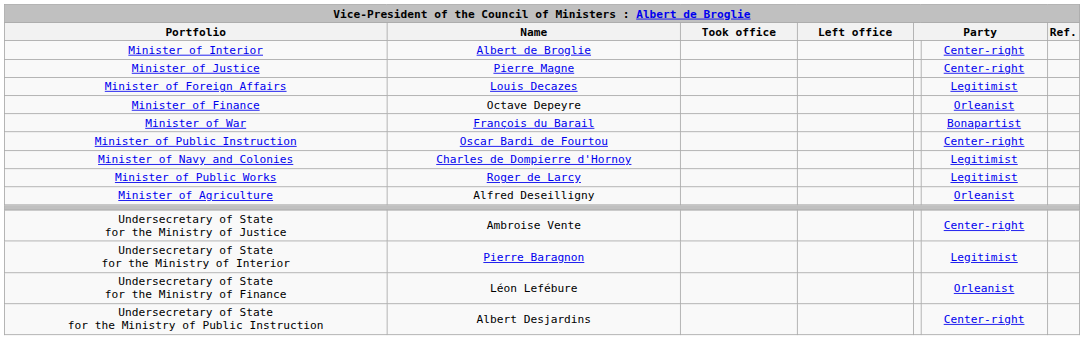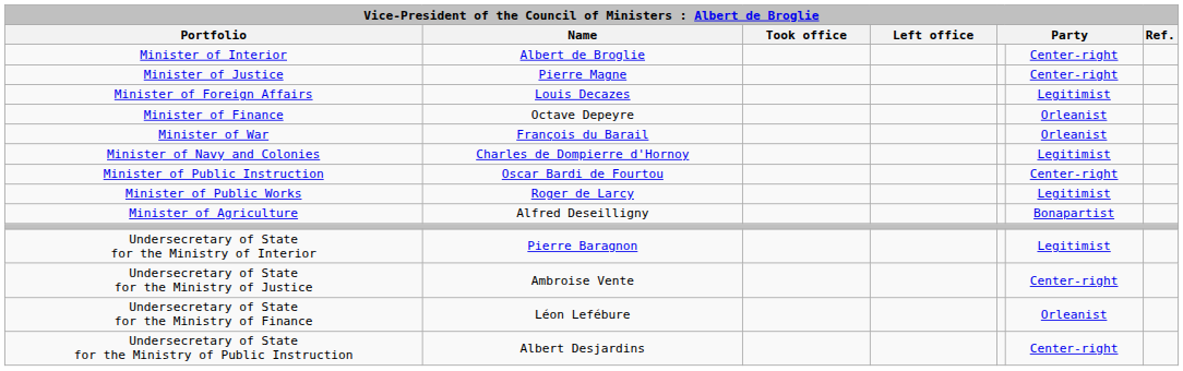Minister of War | column 6: Bonapartist -> Orleanist
rows swapped: Minister of Navy and Colonies <-> Minister of Public Instruction
Minister of Agriculture | column 6: Orleanist -> Bonapartist
rows swapped: Undersecretary of State for the Ministry of Interior <-> Undersecretary of State for the Ministry of Justice
